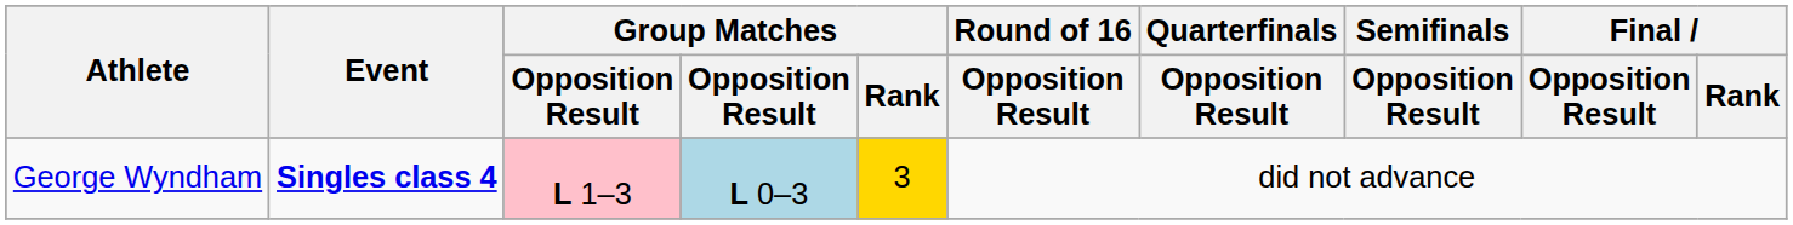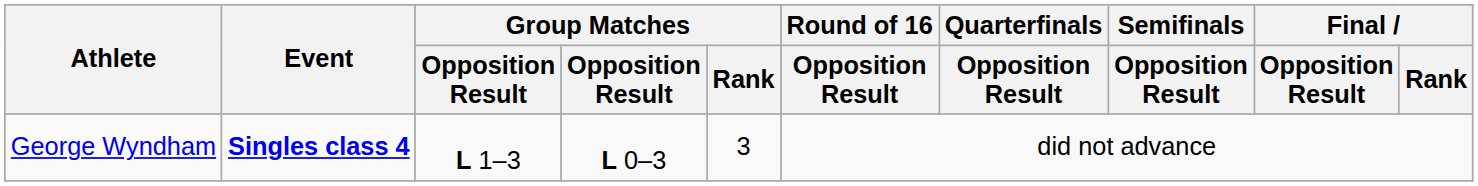George Wyndham | column 3: pink background -> no background
George Wyndham | column 4: lightblue background -> no background
George Wyndham | Group Matches / Rank: gold background -> no background
